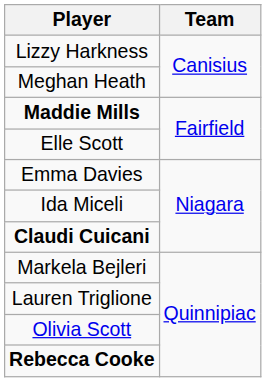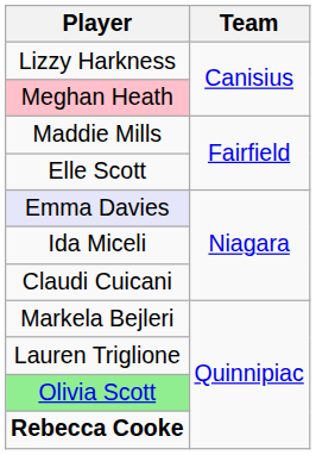Meghan Heath | Player: no background -> pink background
Maddie Mills | Player: bold -> normal
Emma Davies | Player: no background -> lavender background
Claudi Cuicani | Player: bold -> normal
Olivia Scott | Player: no background -> lightgreen background
